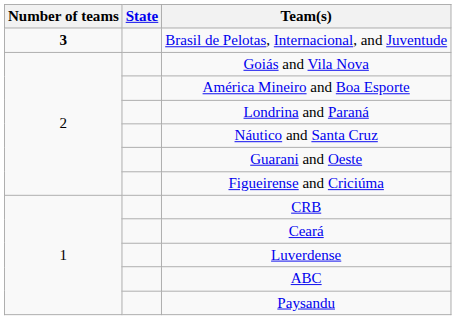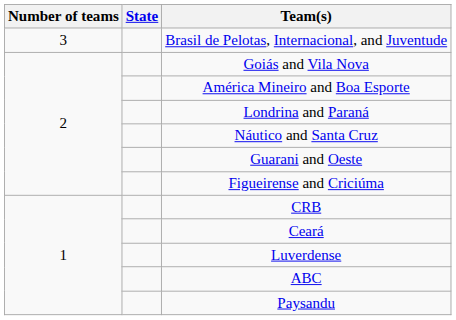Brasil de Pelotas, Internacional, and Juventude | Number of teams: bold -> normal
